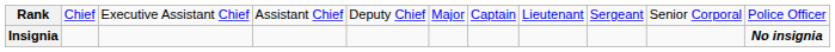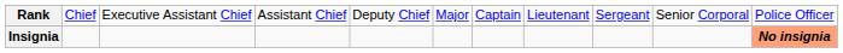Insignia | column 11: no background -> lightsalmon background
